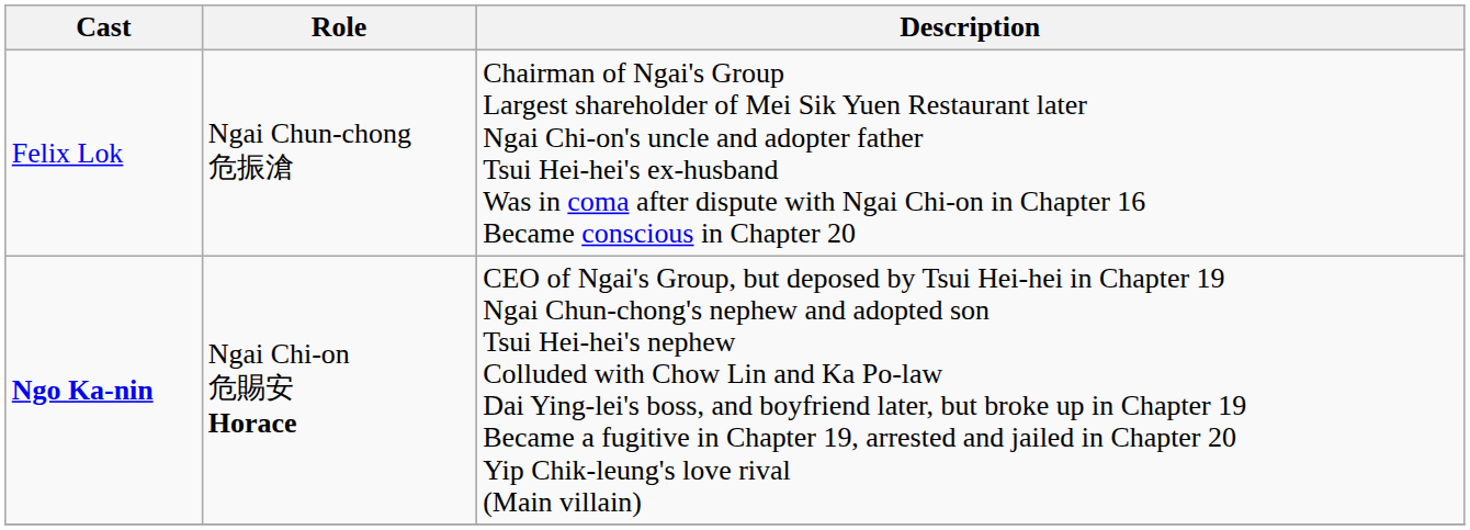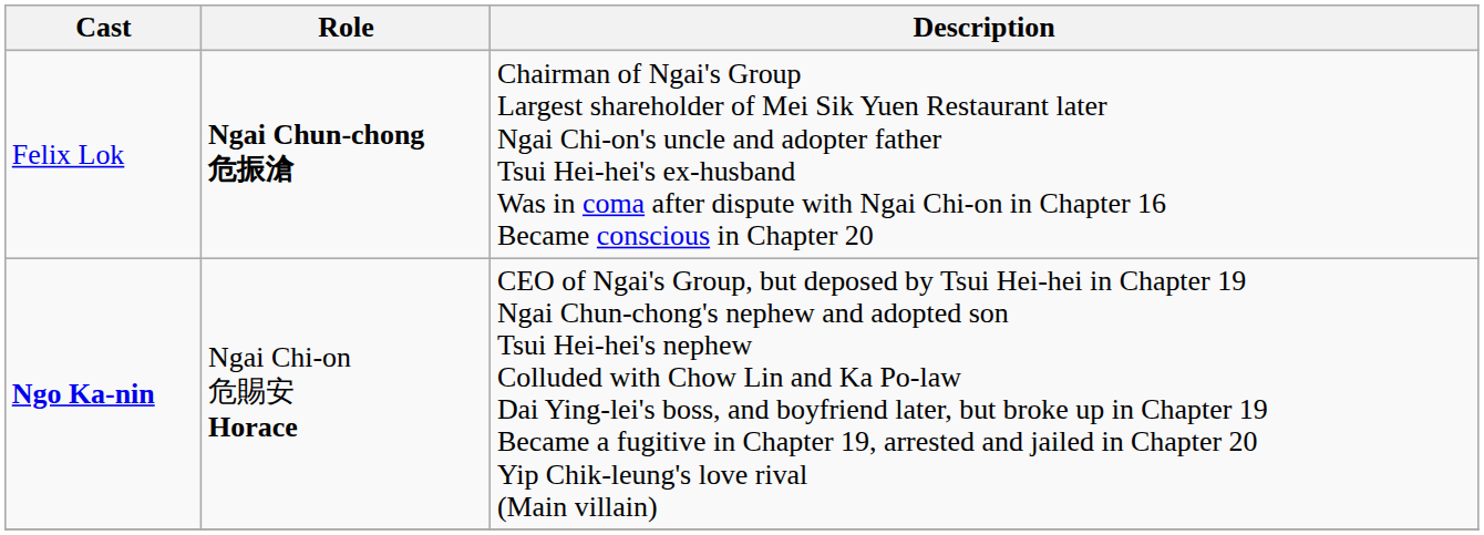Felix Lok | Role: normal -> bold
